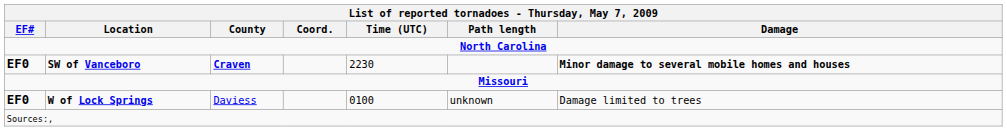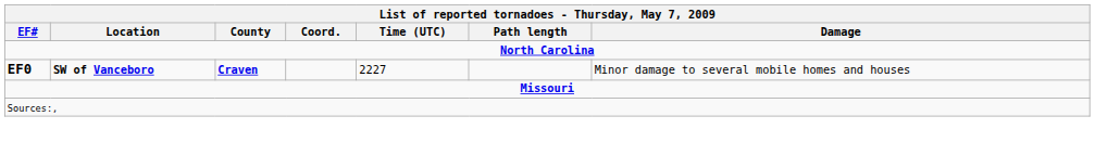SW of Vanceboro | Time (UTC): 2230 -> 2227
SW of Vanceboro | Damage: bold -> normal
- row: EF0 | W of Lock Springs | Daviess | 0100 | unknown | Damage limited to trees
